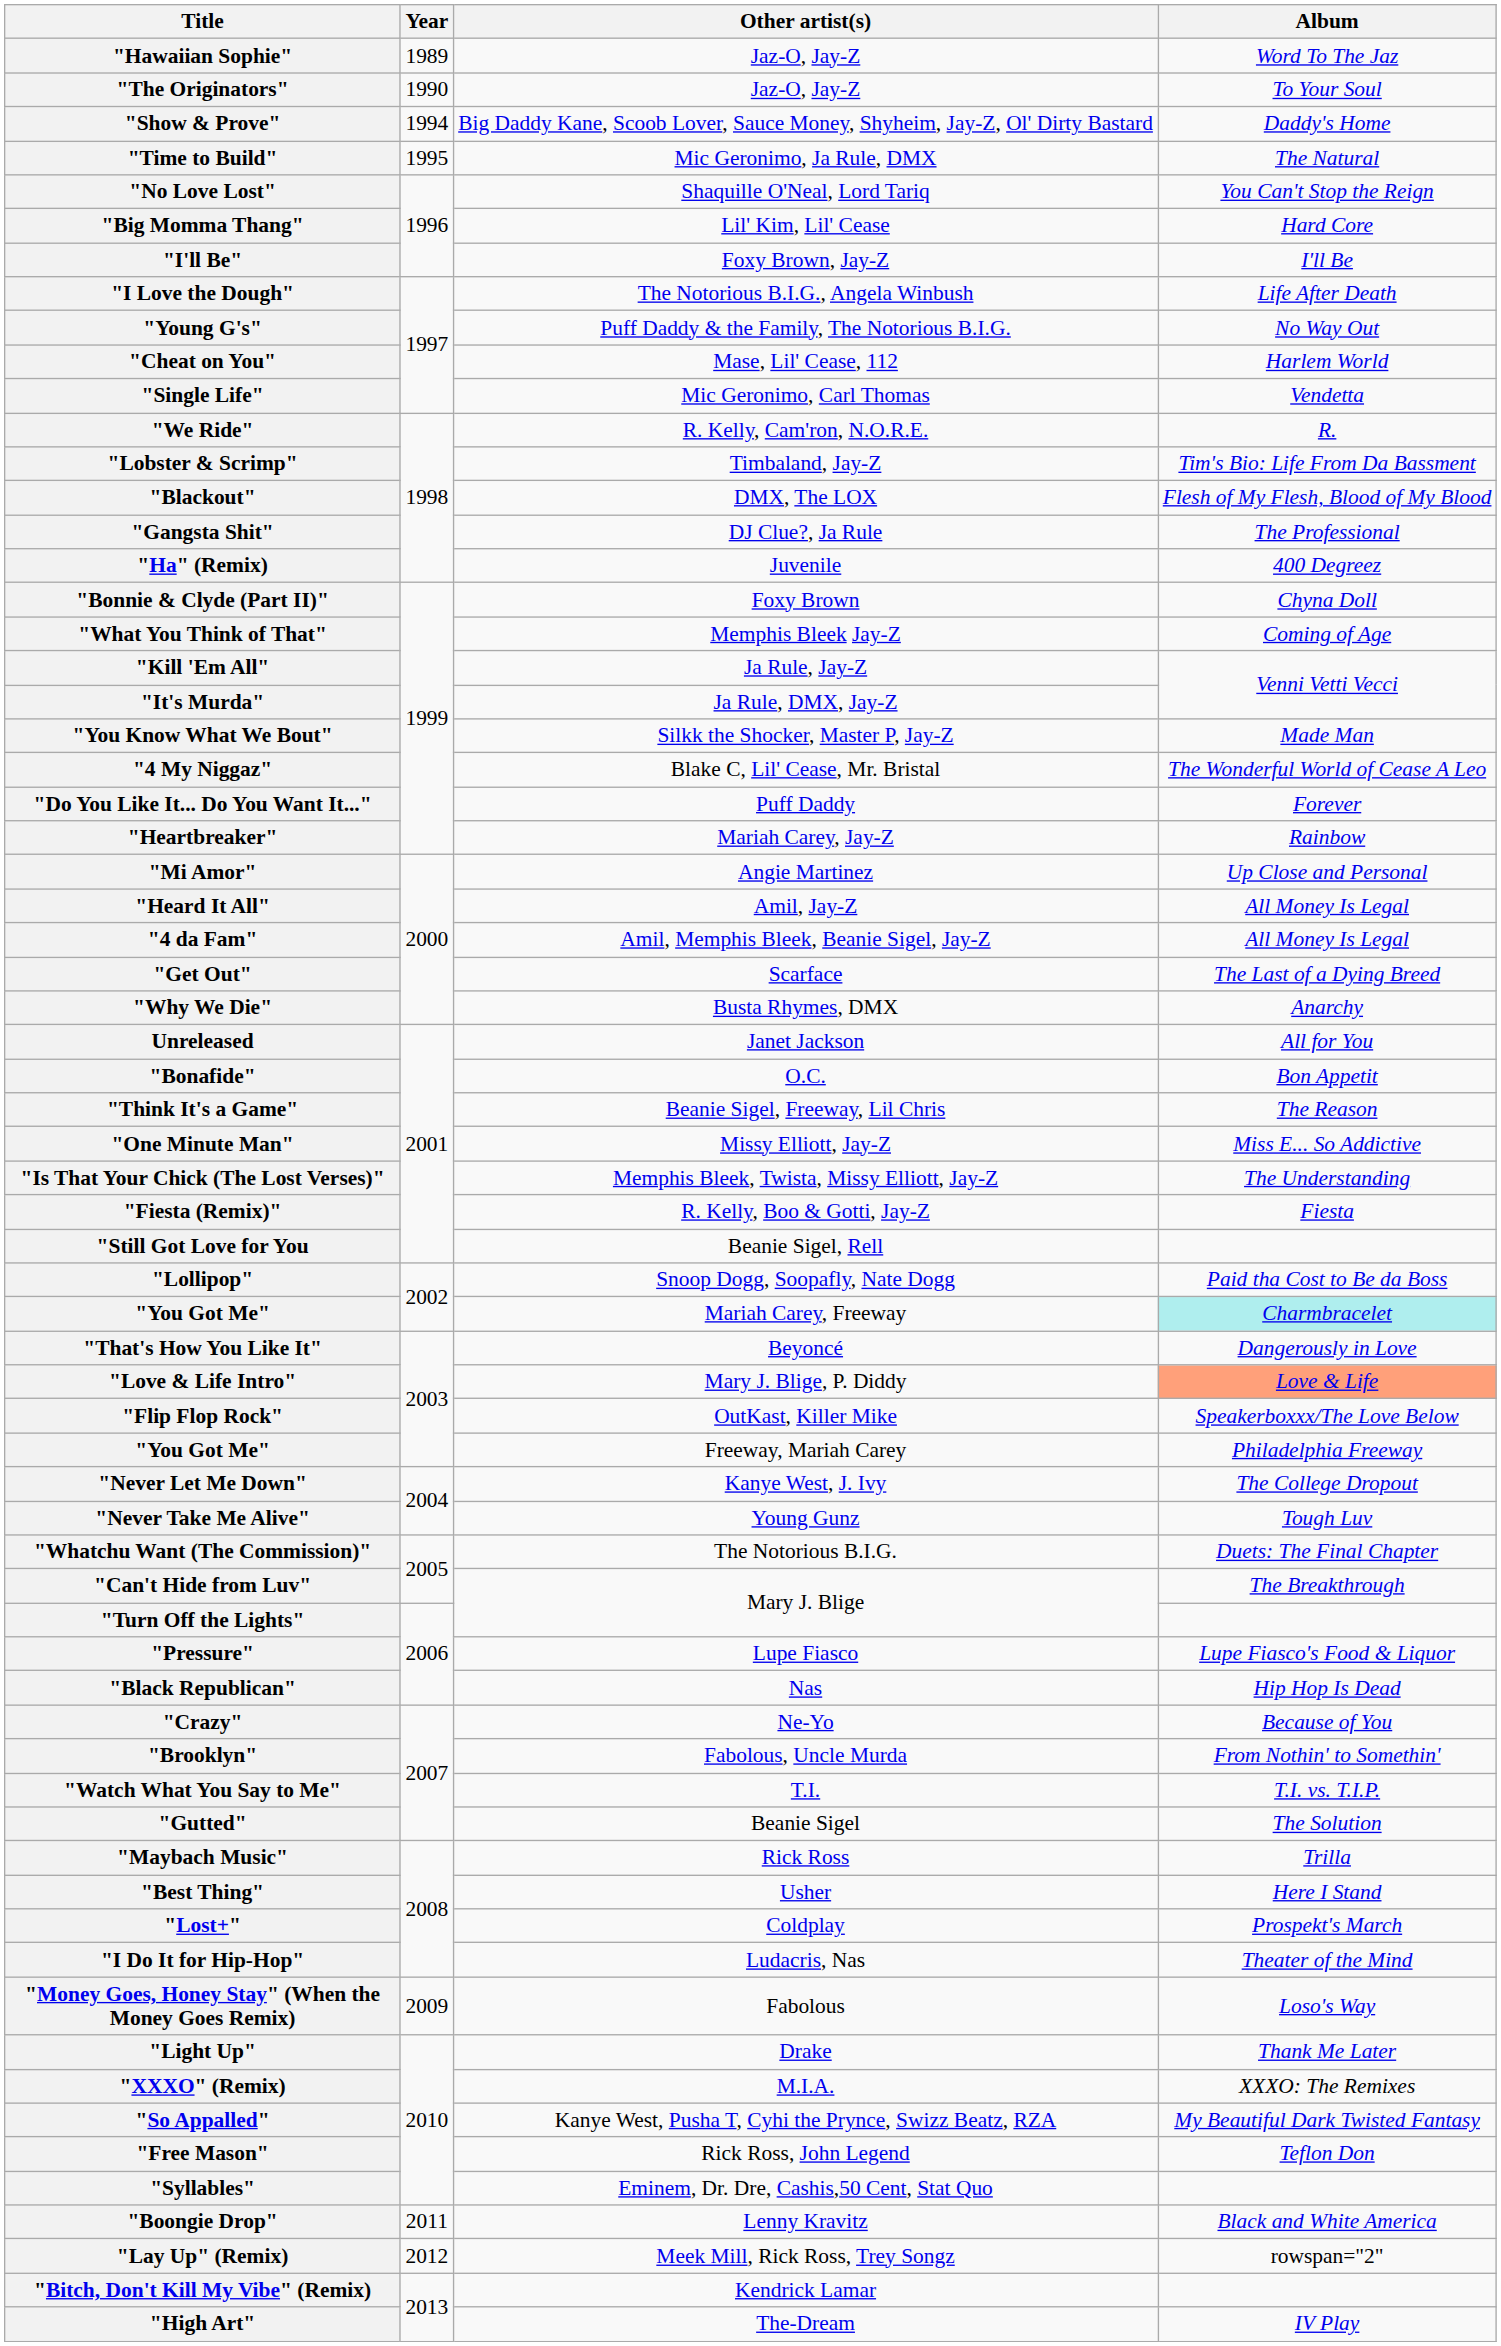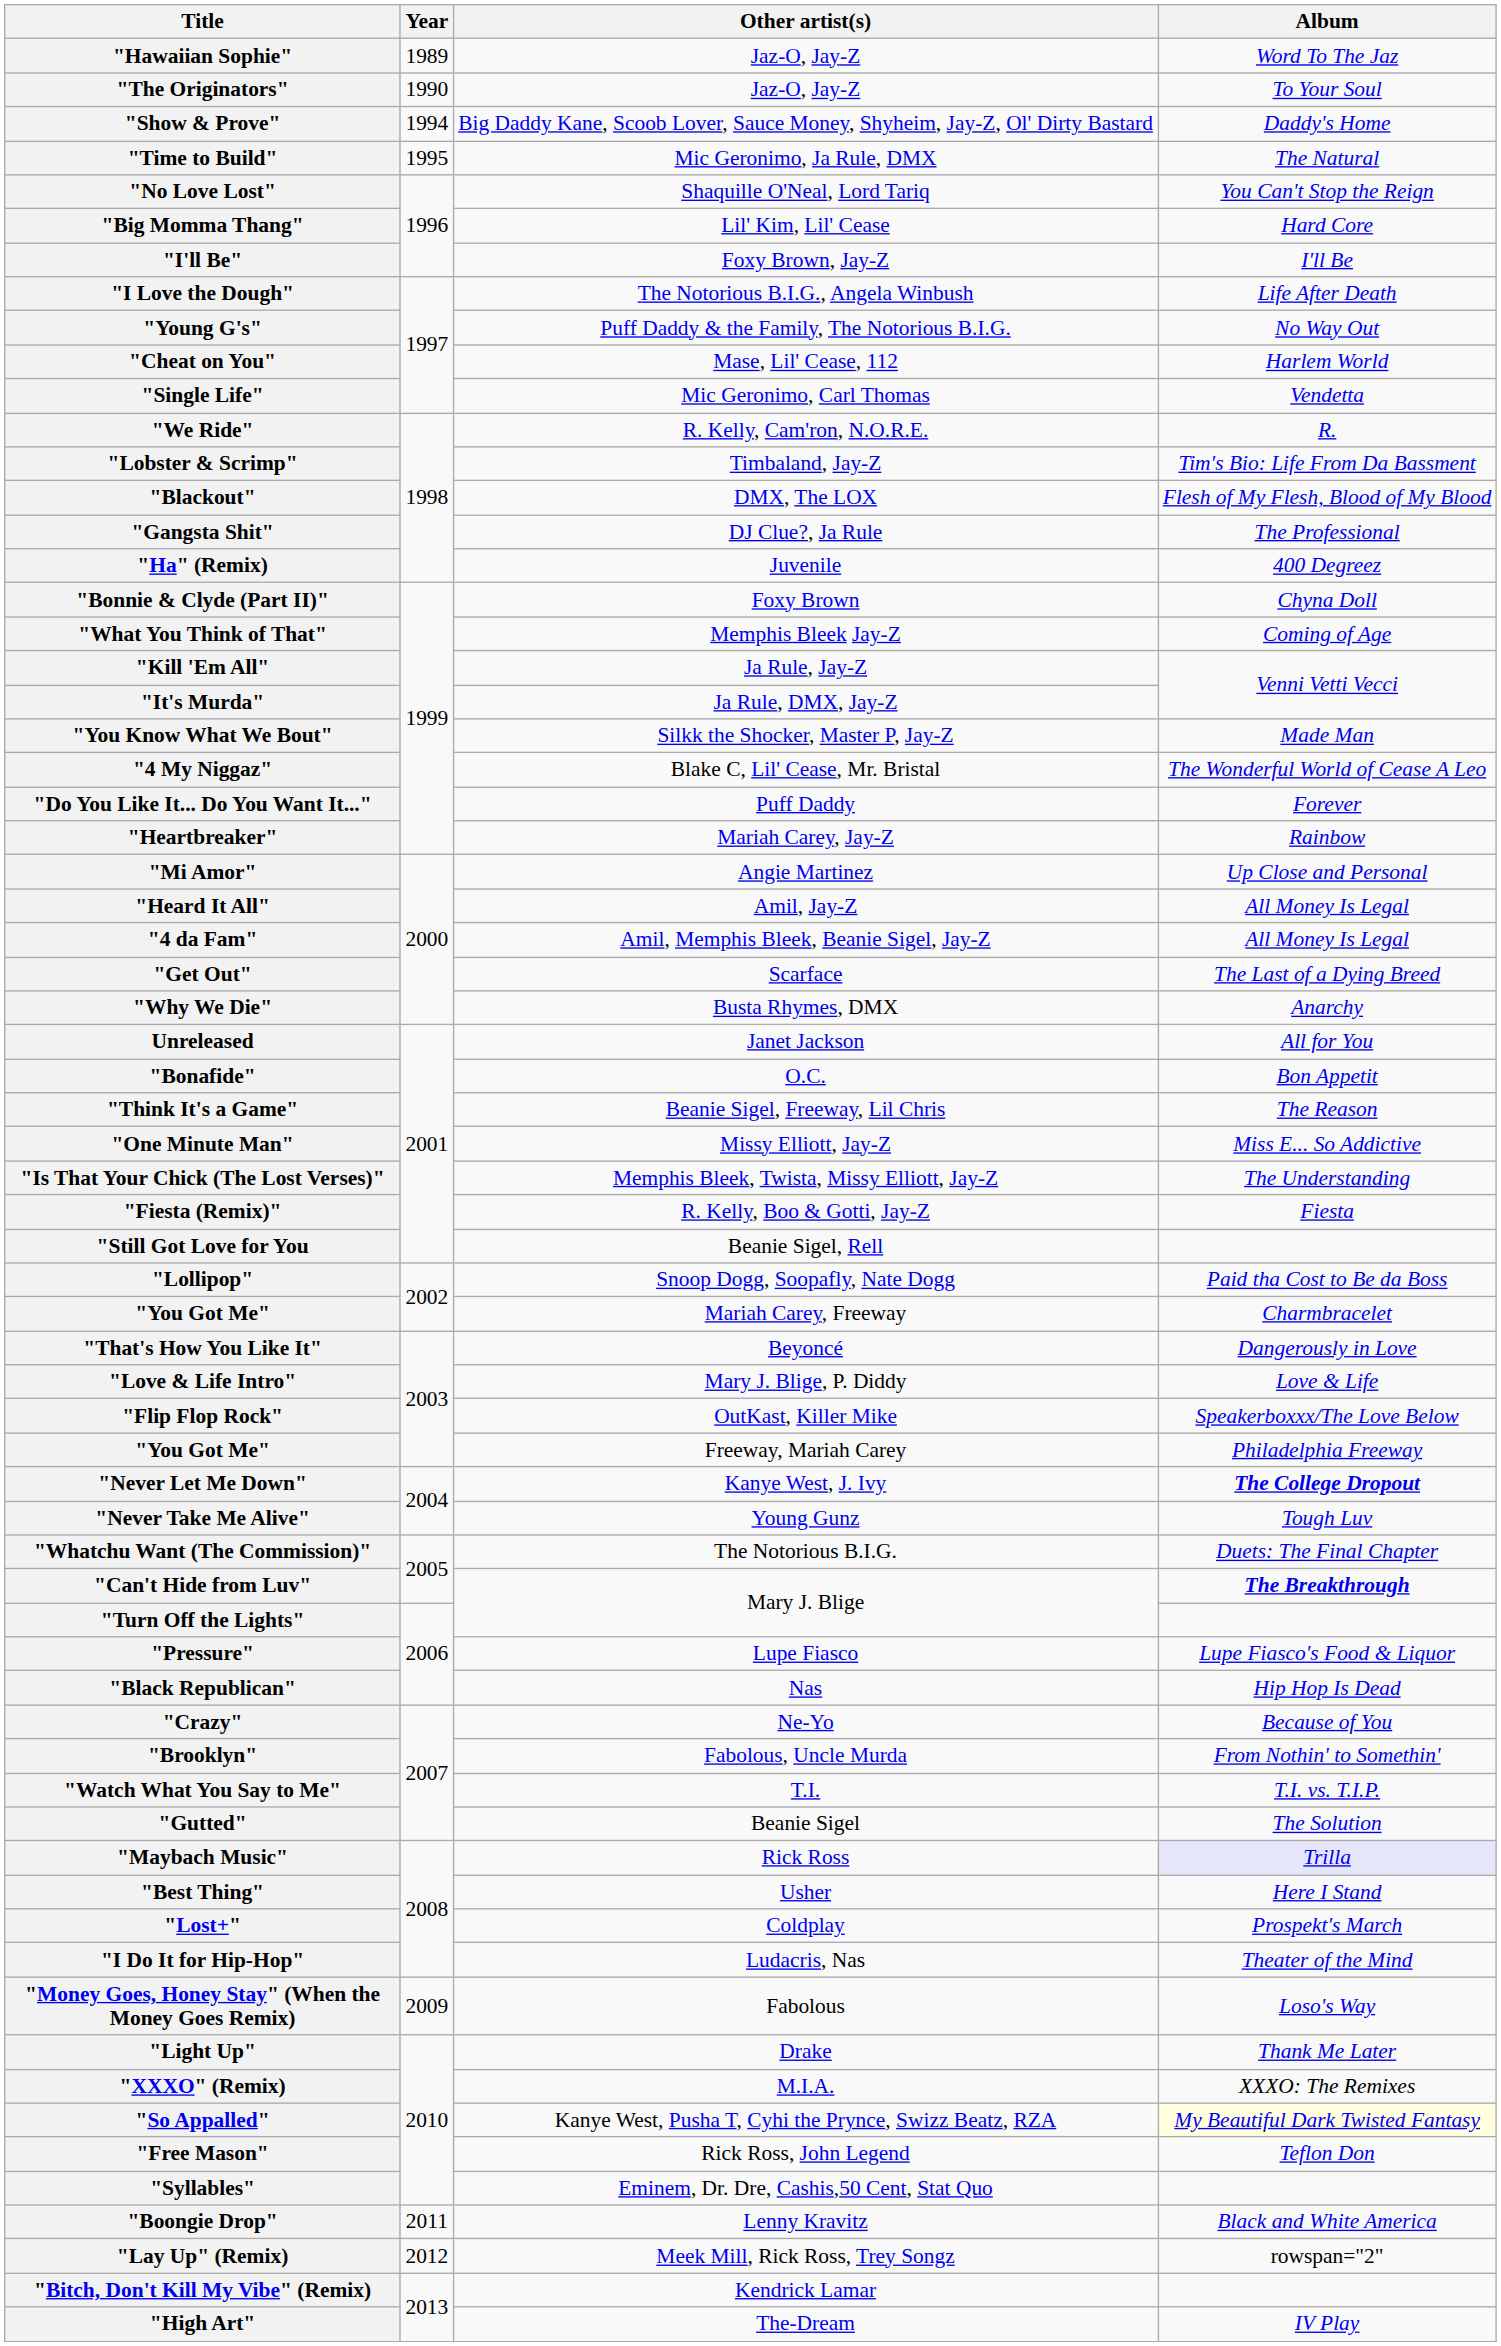"You Got Me" / Mariah Carey, Freeway | Album: paleturquoise background -> no background
"Love & Life Intro" | Album: lightsalmon background -> no background
"Never Let Me Down" | Album: normal -> bold
"Can't Hide from Luv" | Album: normal -> bold
"Maybach Music" | Album: no background -> lavender background
"So Appalled" | Album: no background -> lightyellow background
